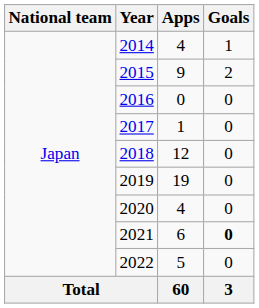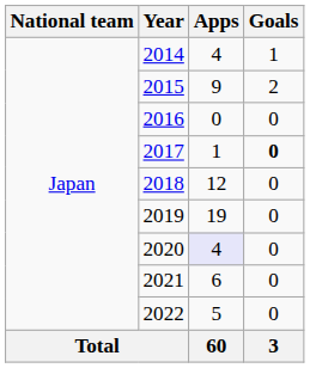2017 | Goals: normal -> bold
2020 | Apps: no background -> lavender background
2021 | Goals: bold -> normal
